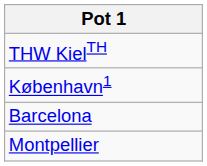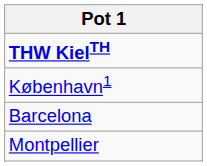row 2 | column 1: normal -> bold
